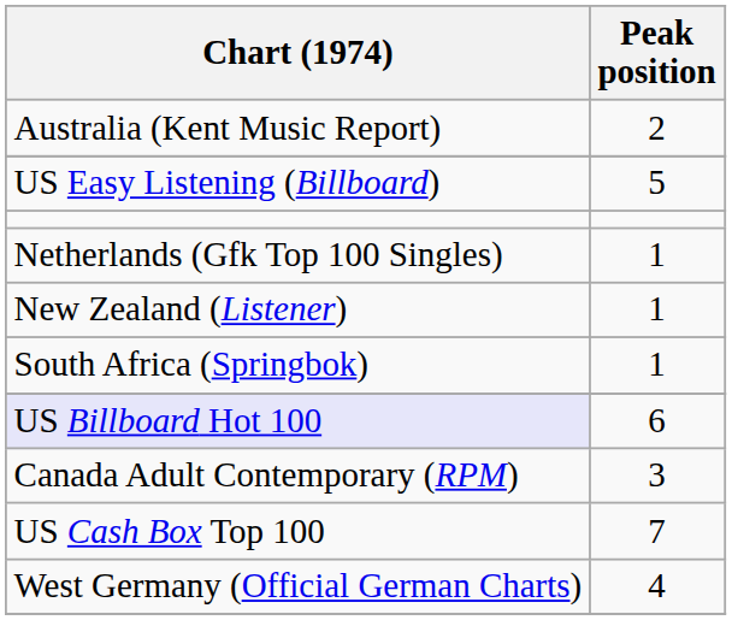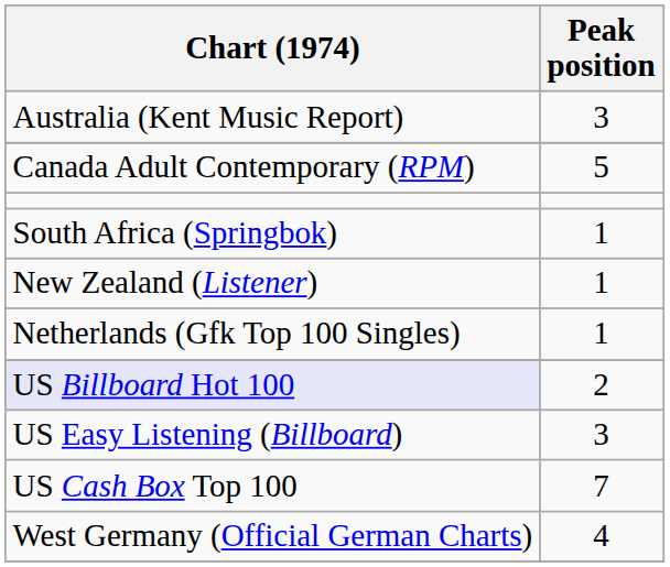row 2 | Peak position: 2 -> 3
row 3 | Chart (1974): US Easy Listening (Billboard) -> Canada Adult Contemporary (RPM)
row 5 | Chart (1974): Netherlands (Gfk Top 100 Singles) -> South Africa (Springbok)
row 7 | Chart (1974): South Africa (Springbok) -> Netherlands (Gfk Top 100 Singles)
row 8 | Peak position: 6 -> 2
row 9 | Chart (1974): Canada Adult Contemporary (RPM) -> US Easy Listening (Billboard)
